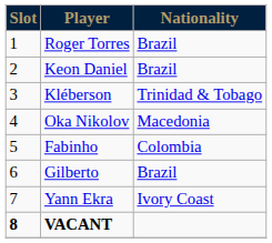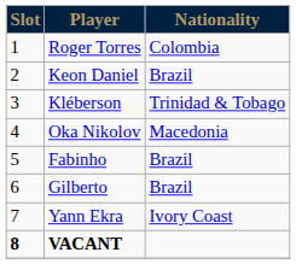Roger Torres | Nationality: Brazil -> Colombia
Fabinho | Nationality: Colombia -> Brazil
